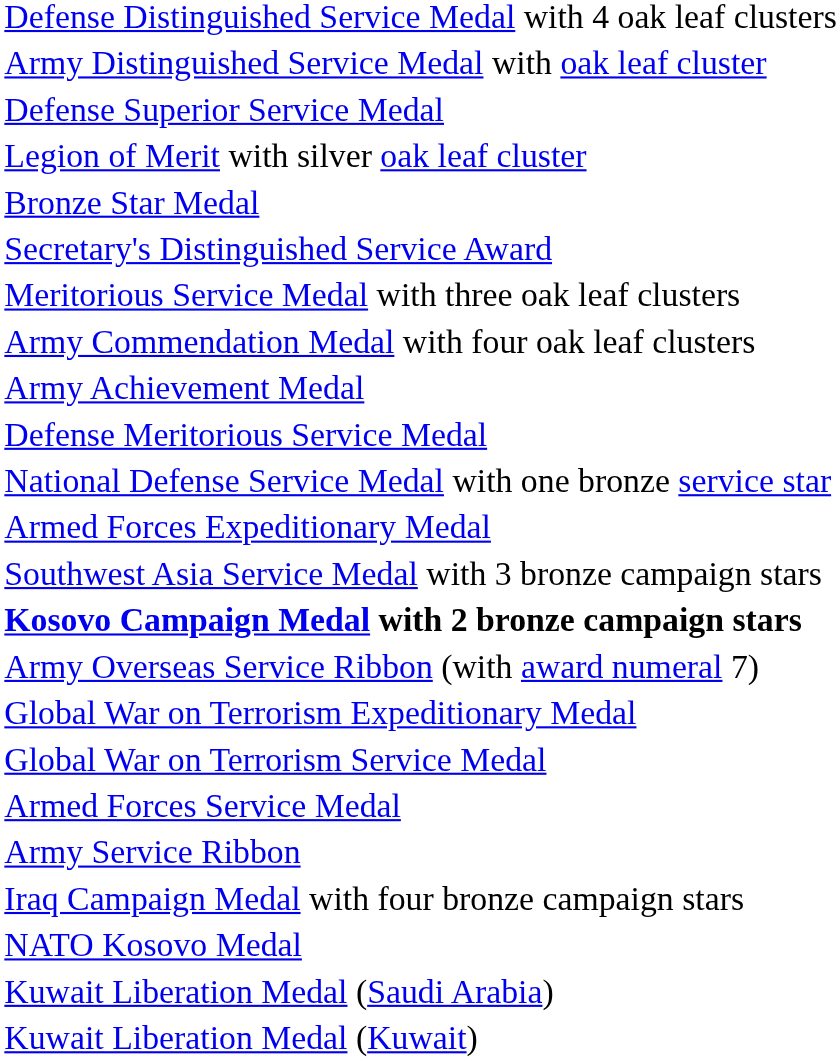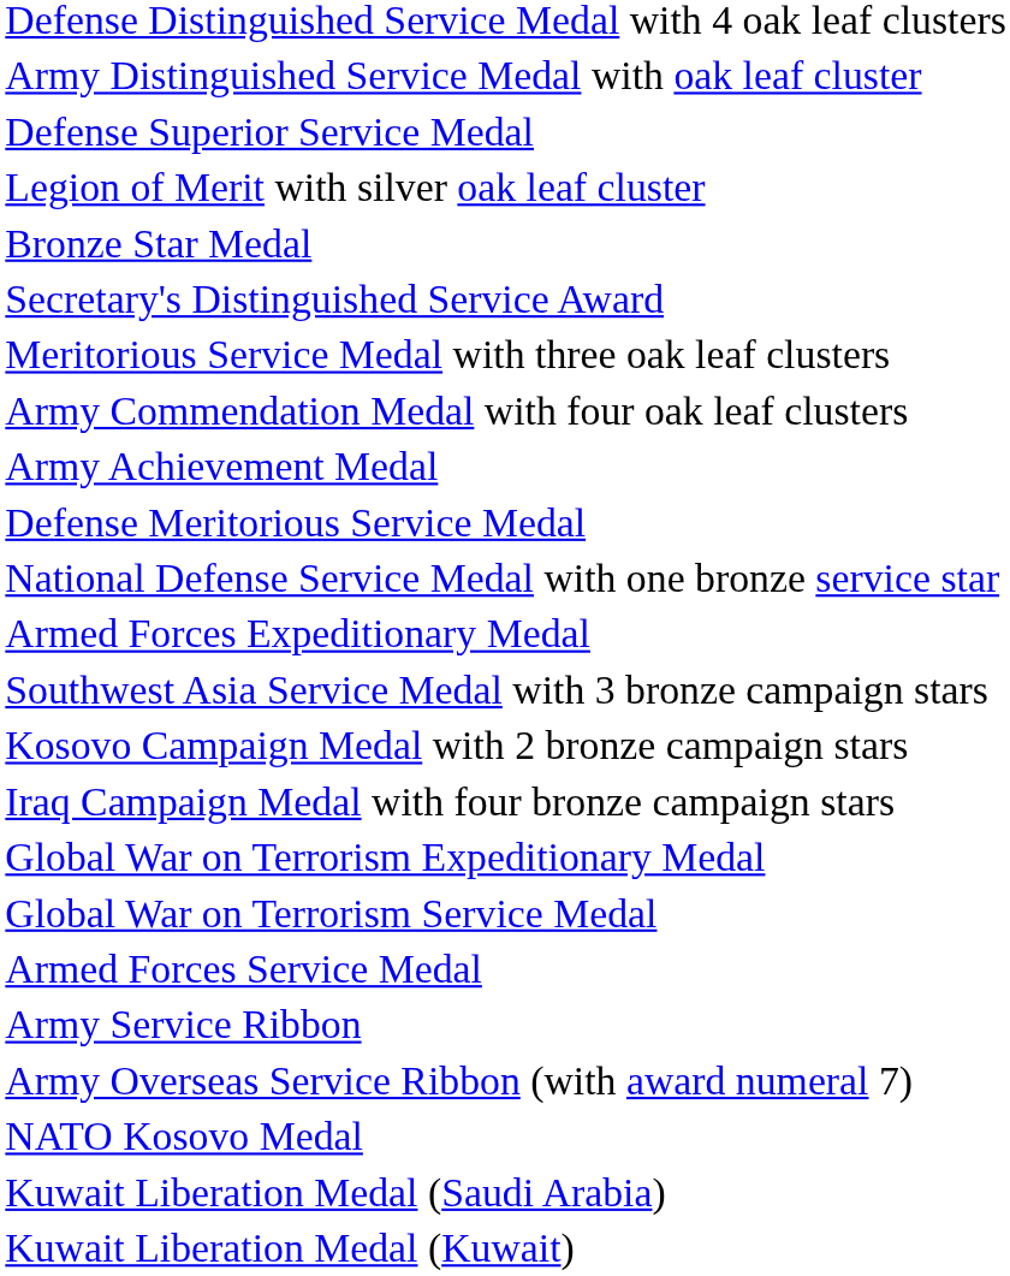row 14 | column 1: bold -> normal
row 15 | column 1: Army Overseas Service Ribbon (with award numeral 7) -> Iraq Campaign Medal with four bronze campaign stars
row 20 | column 1: Iraq Campaign Medal with four bronze campaign stars -> Army Overseas Service Ribbon (with award numeral 7)
